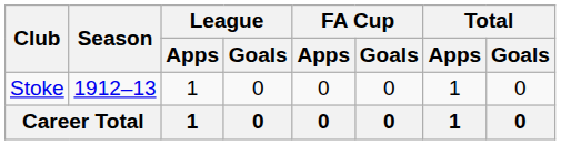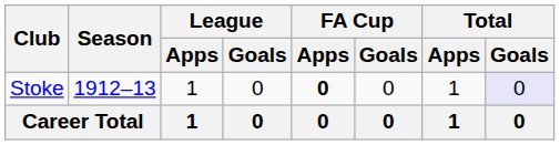Stoke | FA Cup / Apps: normal -> bold
Stoke | Total / Goals: no background -> lavender background
